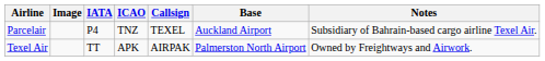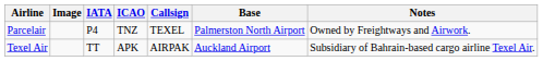Parcelair | Base: Auckland Airport -> Palmerston North Airport
Parcelair | Notes: Subsidiary of Bahrain-based cargo airline Texel Air. -> Owned by Freightways and Airwork.
Texel Air | Base: Palmerston North Airport -> Auckland Airport
Texel Air | Notes: Owned by Freightways and Airwork. -> Subsidiary of Bahrain-based cargo airline Texel Air.
